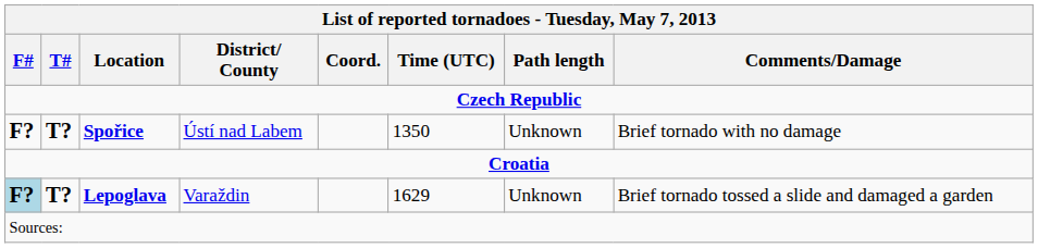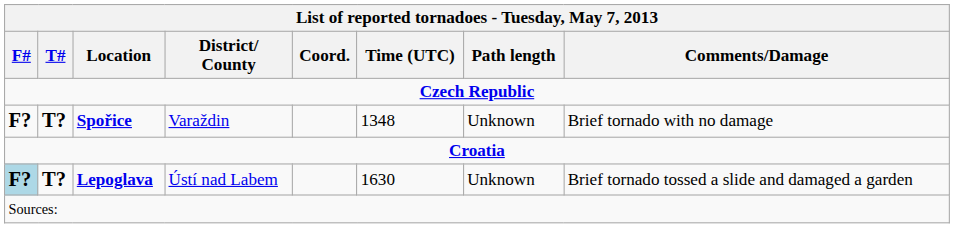Spořice | District/ County: Ústí nad Labem -> Varaždin
Spořice | Time (UTC): 1350 -> 1348
Lepoglava | District/ County: Varaždin -> Ústí nad Labem
Lepoglava | Time (UTC): 1629 -> 1630
